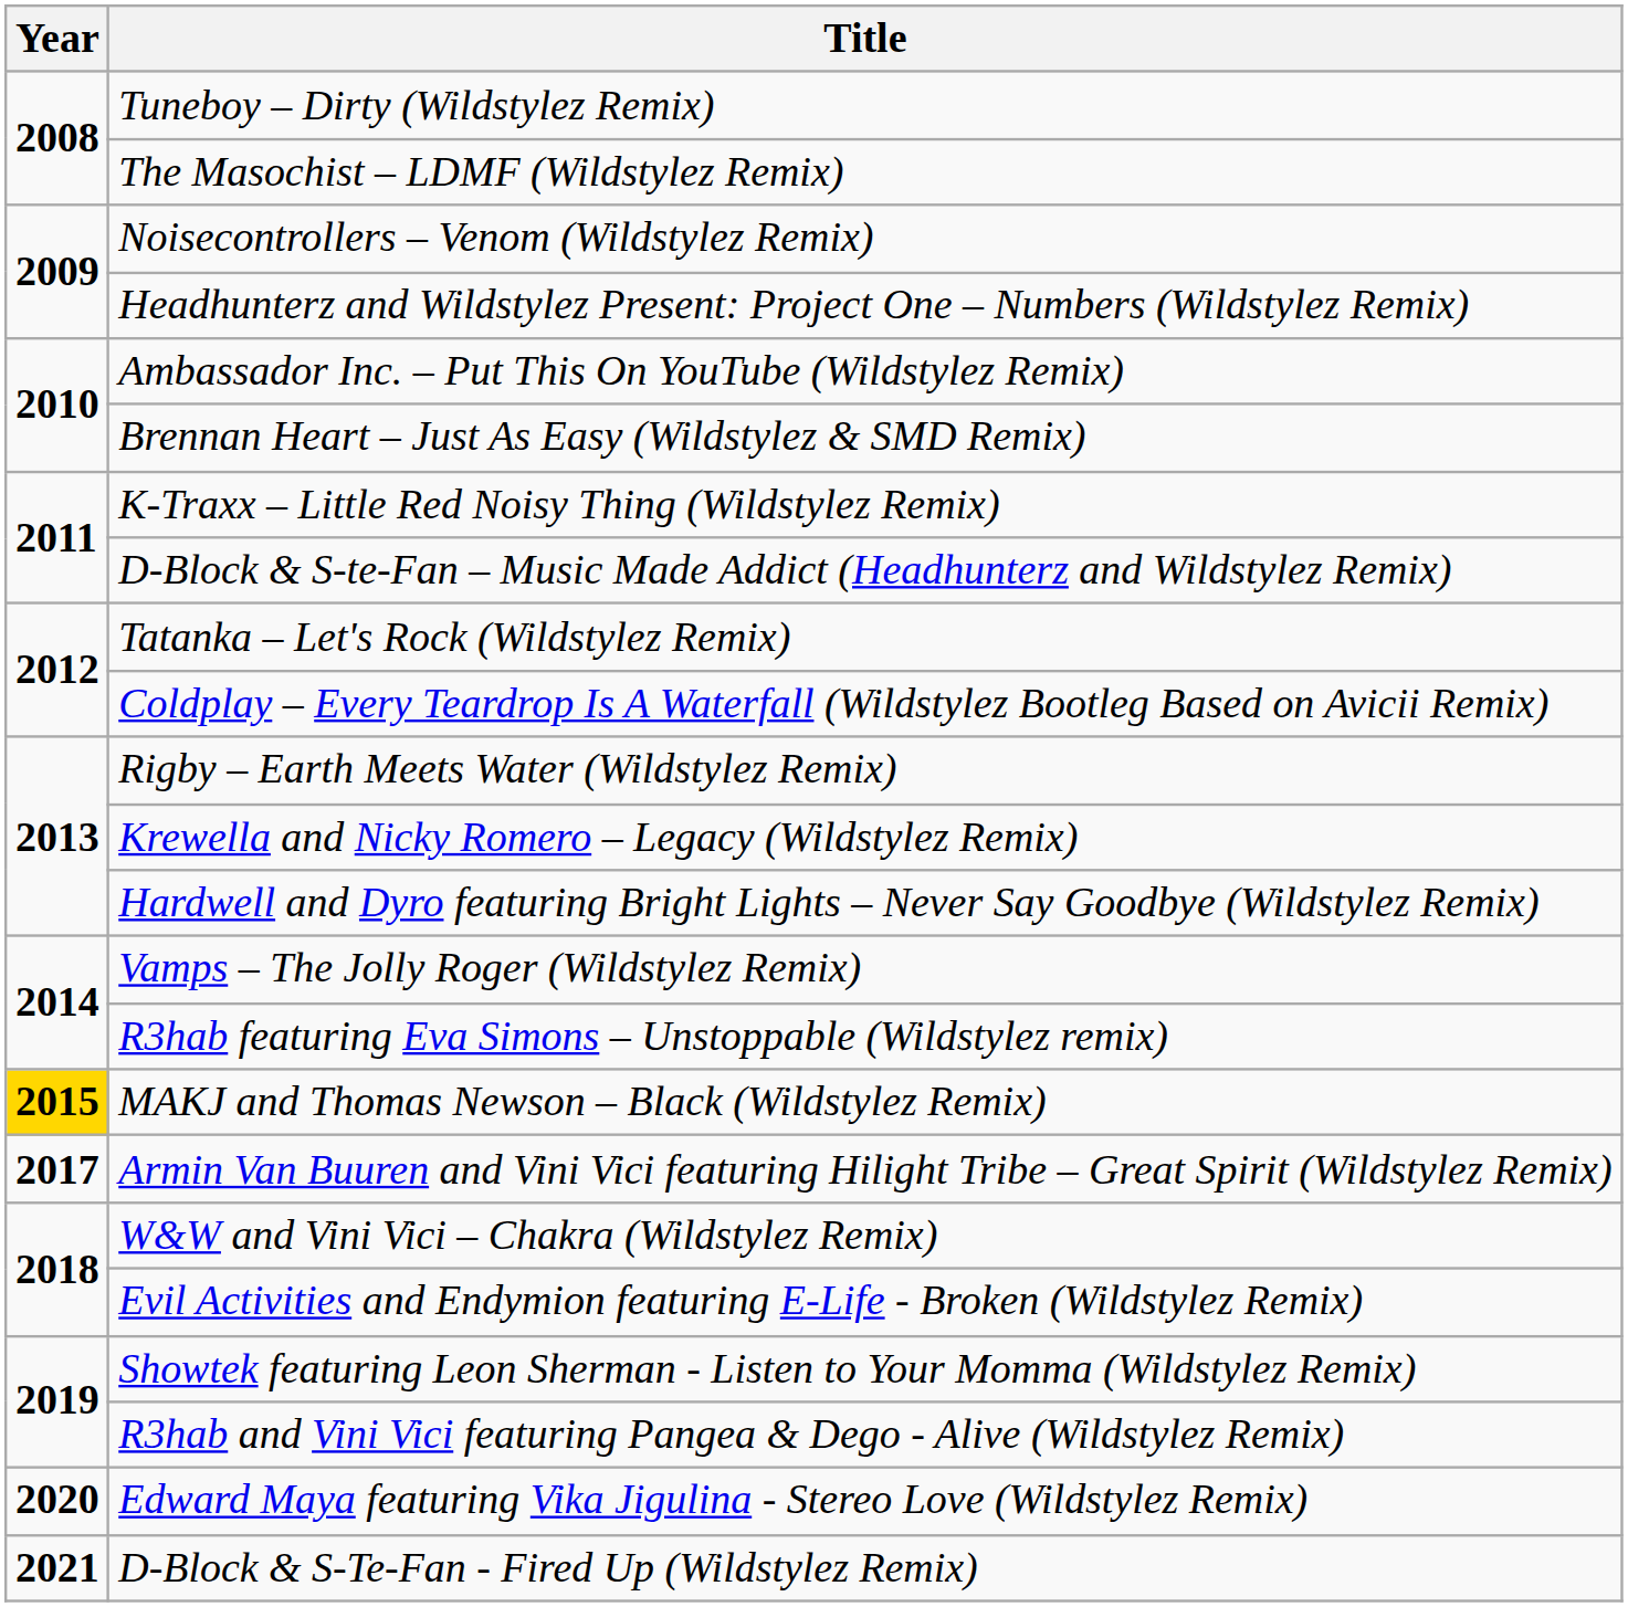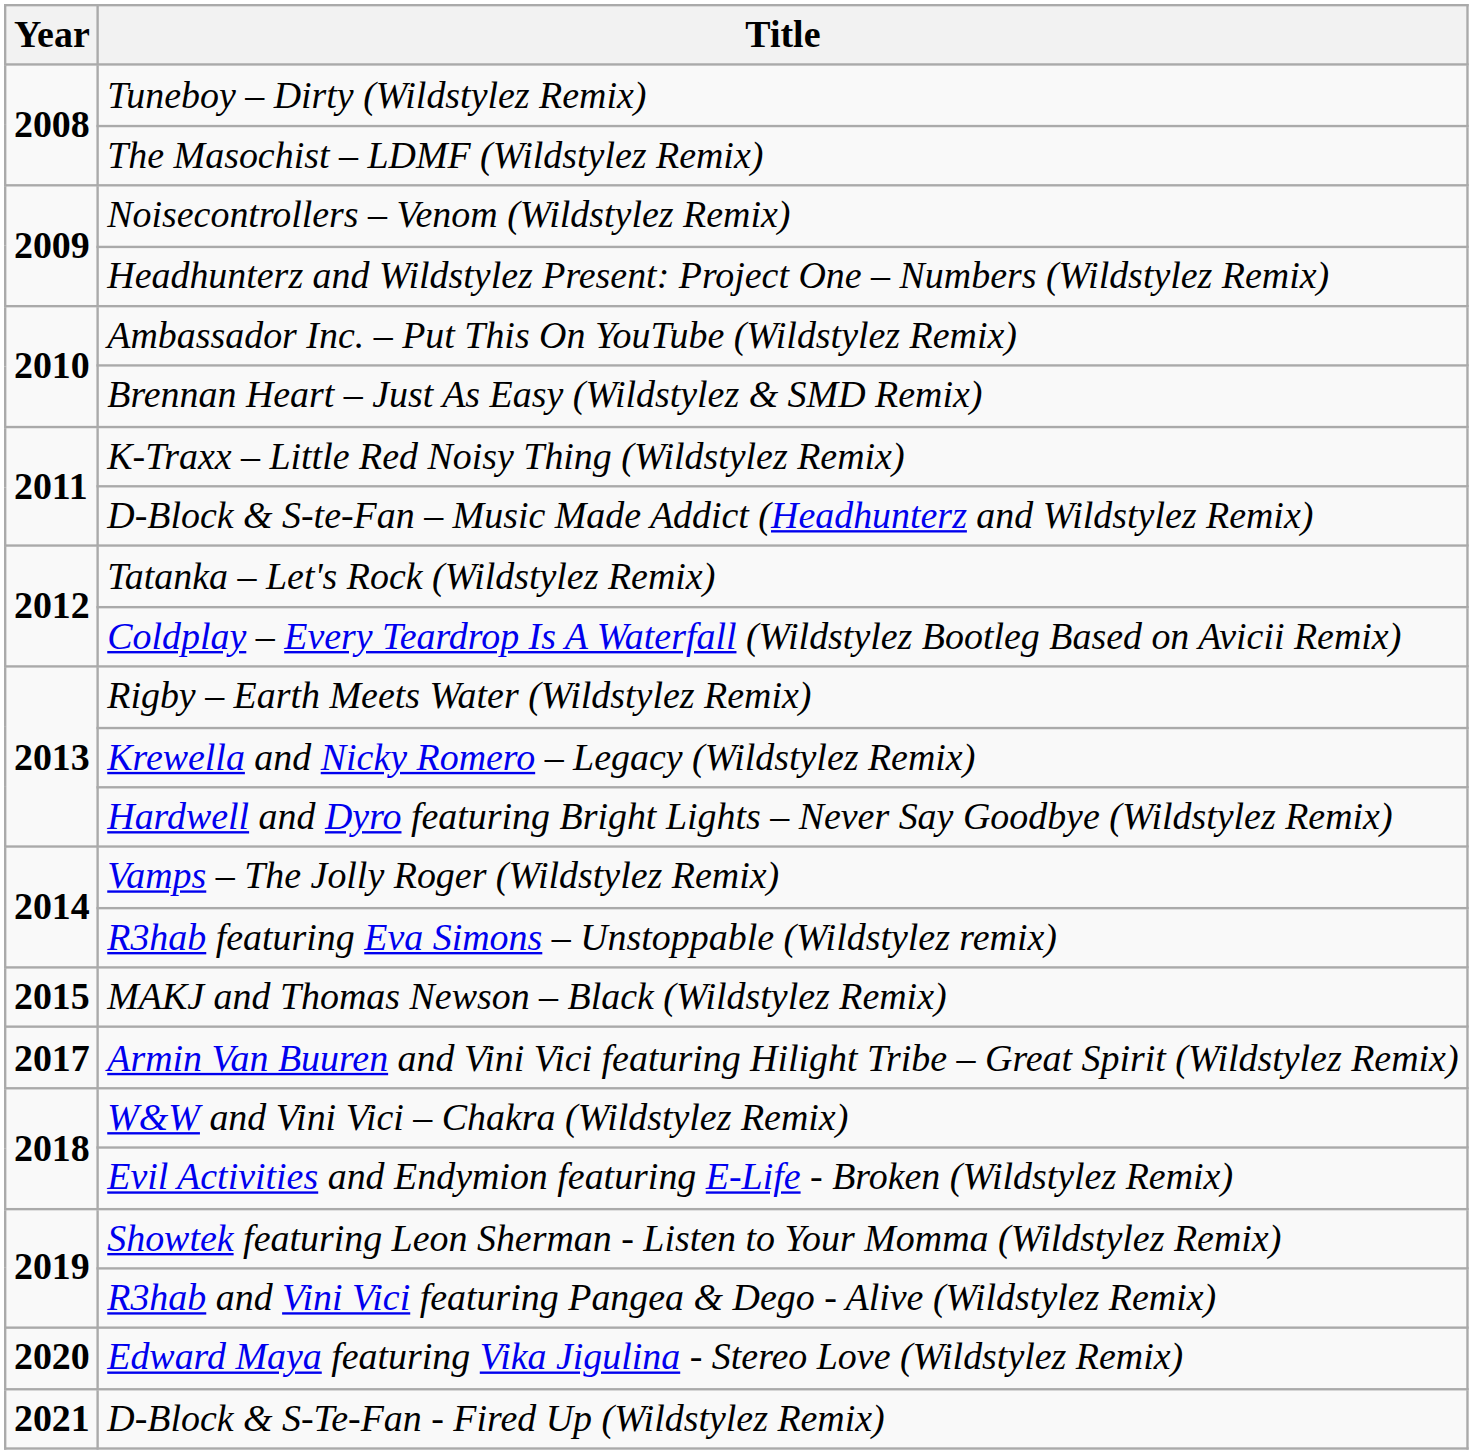MAKJ and Thomas Newson – Black (Wildstylez Remix) | Year: gold background -> no background
